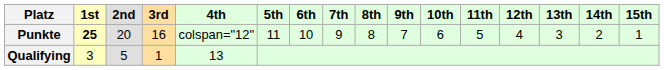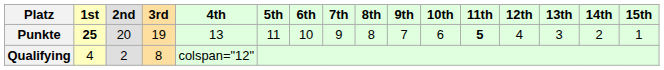Punkte | 3rd: 16 -> 19
Punkte | 4th: colspan="12" -> 13
Punkte | 11th: normal -> bold
Qualifying | 1st: 3 -> 4
Qualifying | 2nd: 5 -> 2
Qualifying | 3rd: 1 -> 8
Qualifying | 4th: 13 -> colspan="12"
